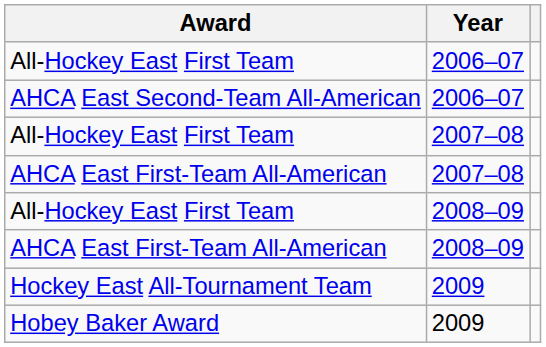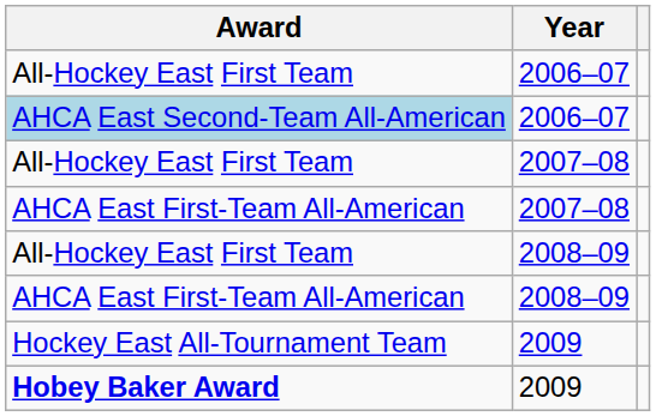AHCA East Second-Team All-American | Award: no background -> lightblue background
Hobey Baker Award | Award: normal -> bold
